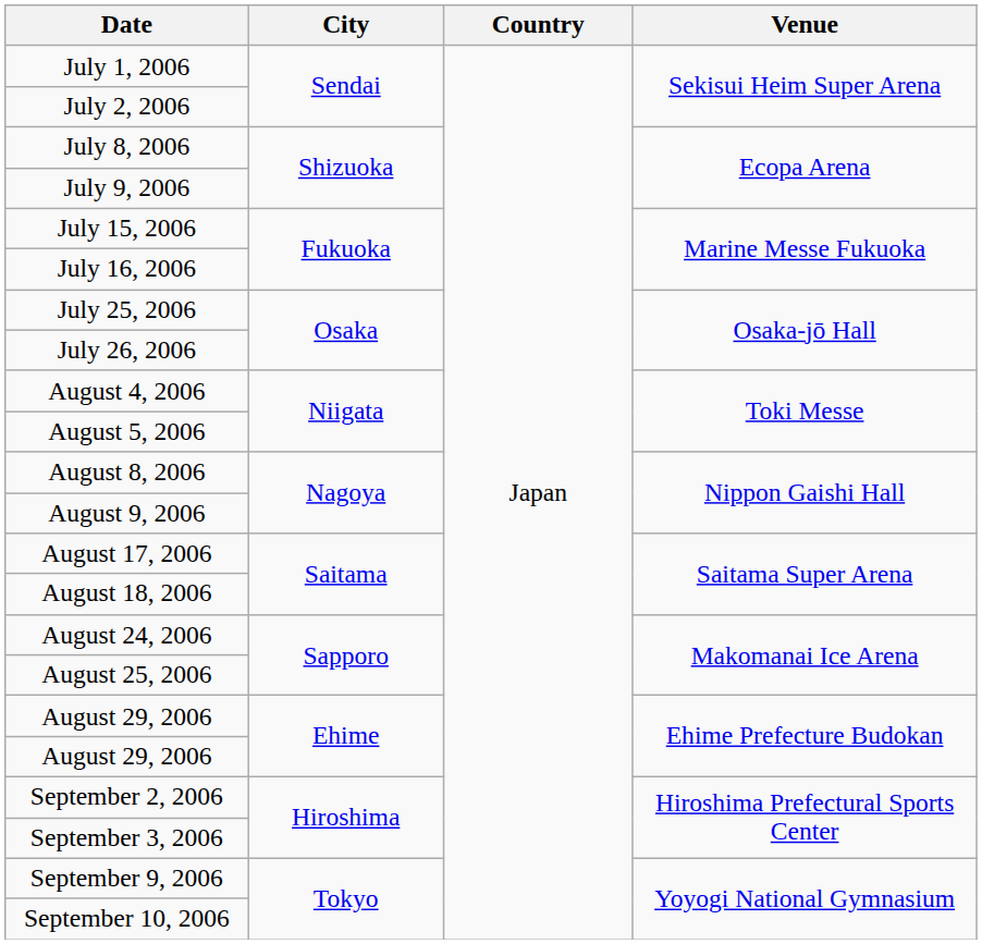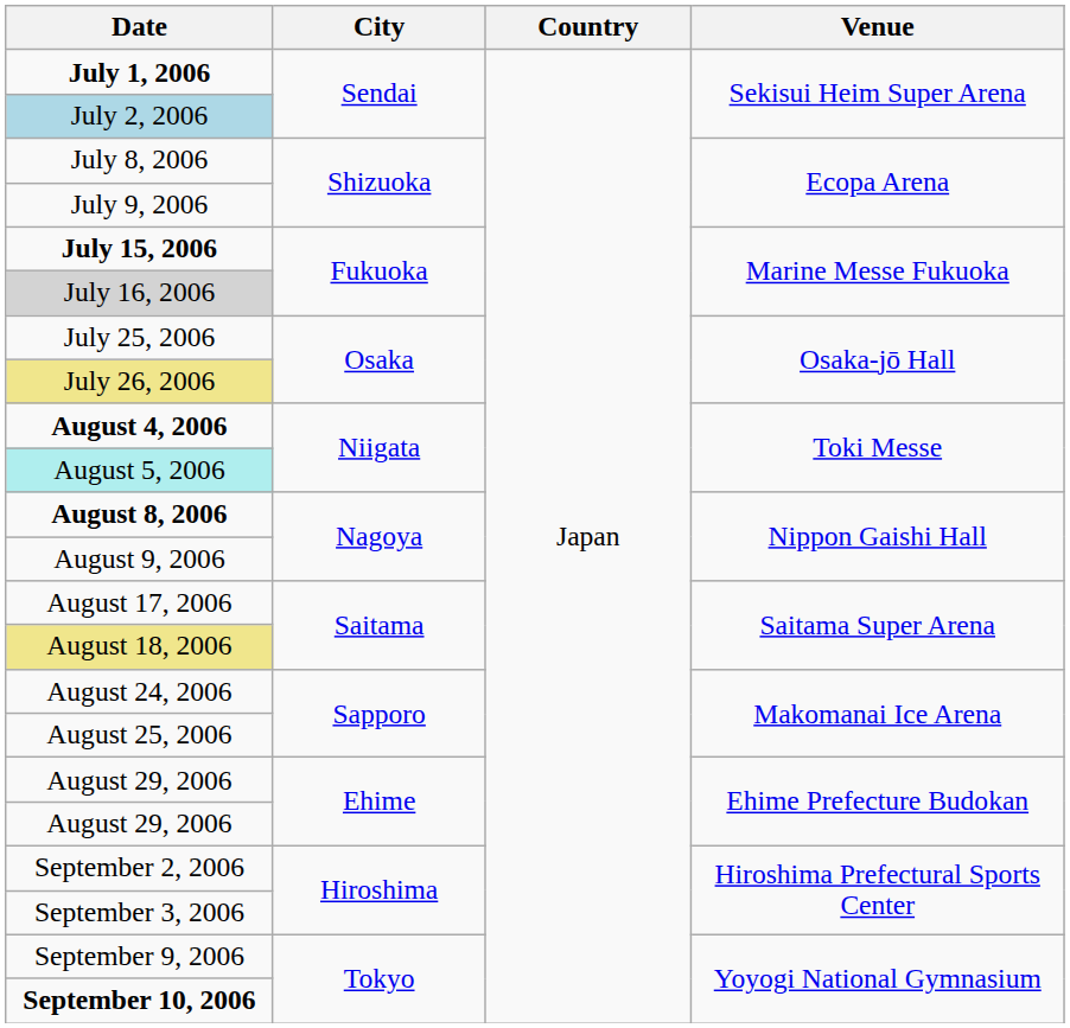July 1, 2006 | Date: normal -> bold
July 2, 2006 | Date: no background -> lightblue background
July 15, 2006 | Date: normal -> bold
July 16, 2006 | Date: no background -> lightgrey background
July 26, 2006 | Date: no background -> khaki background
August 4, 2006 | Date: normal -> bold
August 5, 2006 | Date: no background -> paleturquoise background
August 8, 2006 | Date: normal -> bold
August 18, 2006 | Date: no background -> khaki background
September 10, 2006 | Date: normal -> bold
